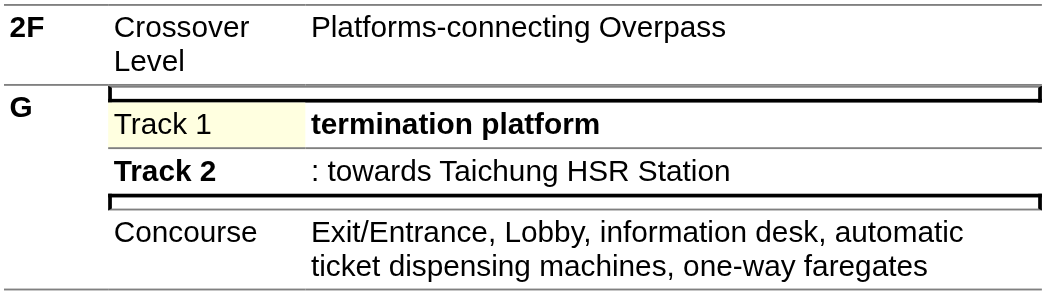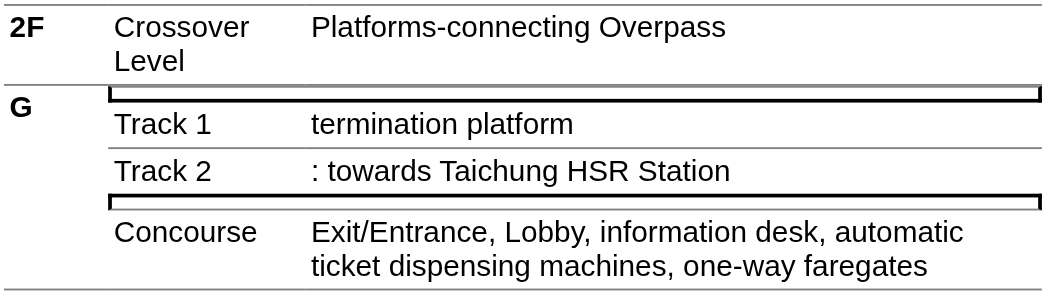Track 1 | column 2: lightyellow background -> no background
Track 1 | column 3: bold -> normal
Track 2 | column 2: bold -> normal
